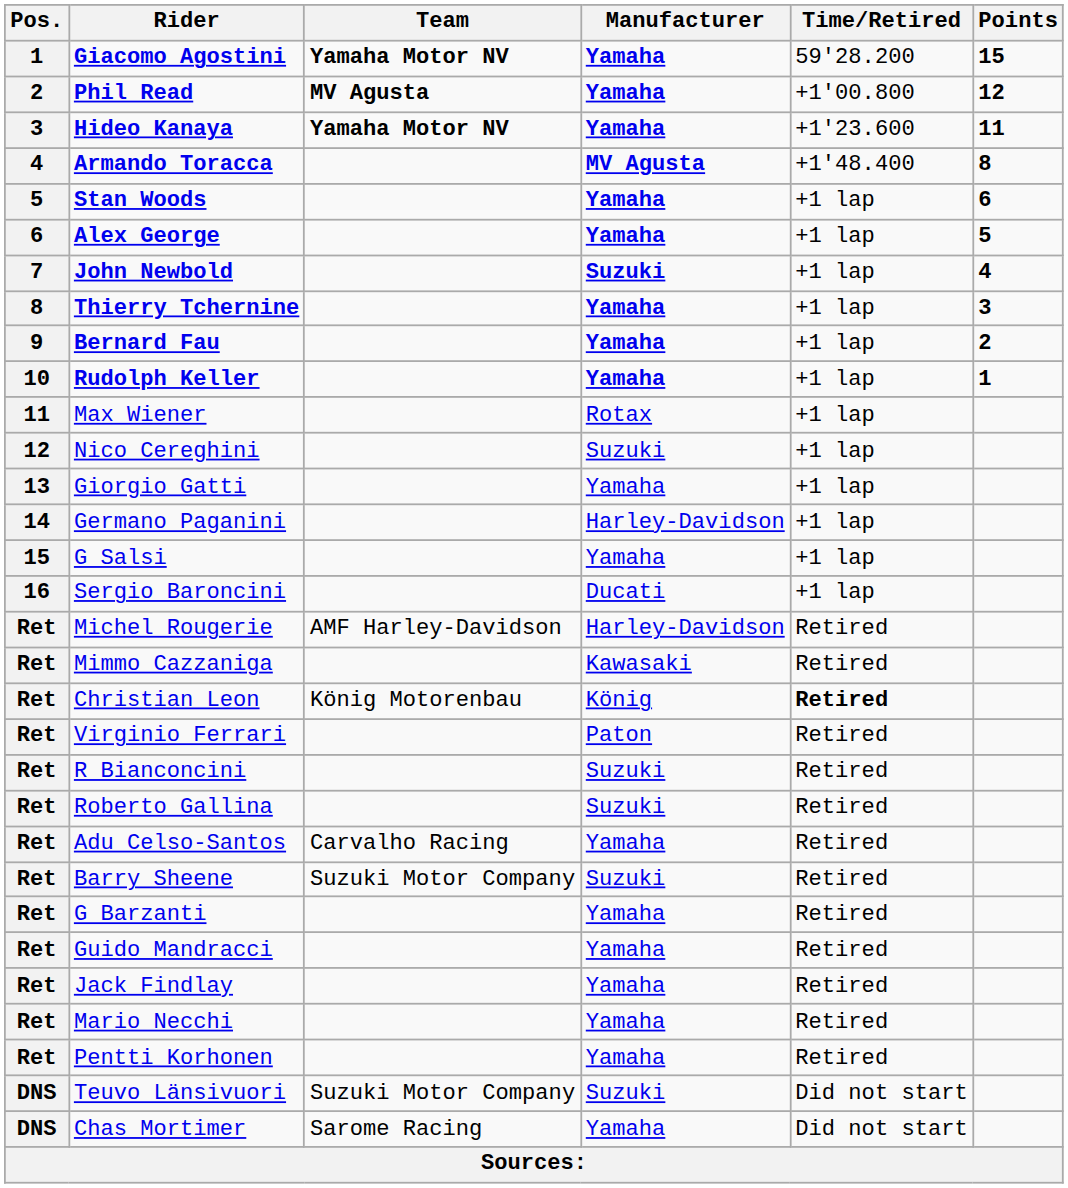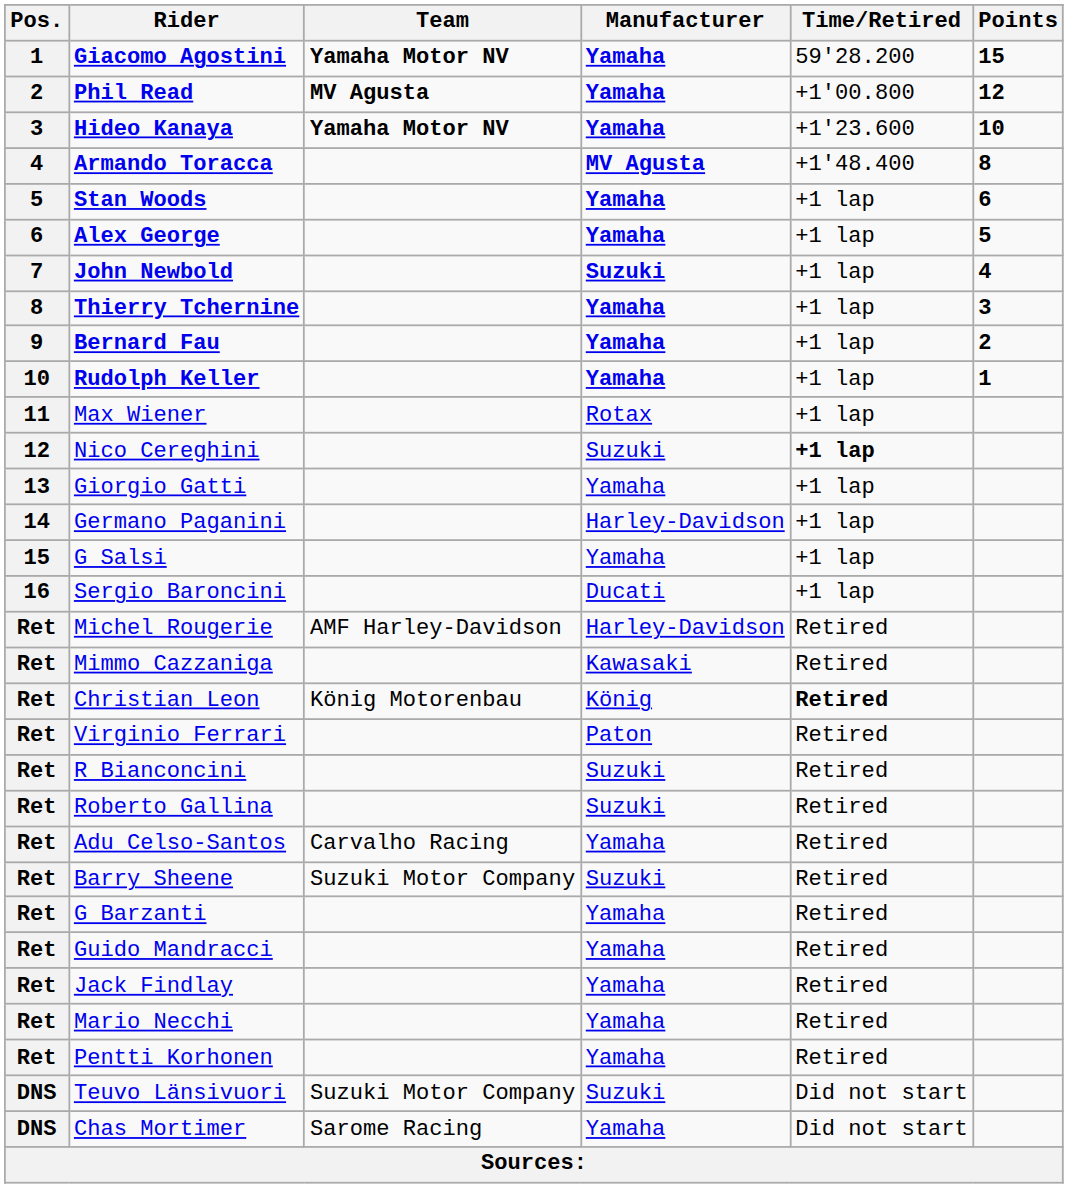Hideo Kanaya | Points: 11 -> 10
Nico Cereghini | Time/Retired: normal -> bold
